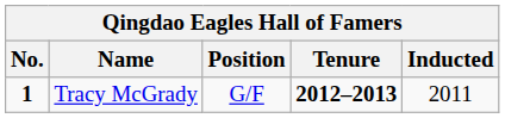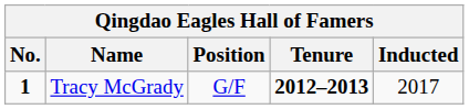Tracy McGrady | Inducted: 2011 -> 2017
